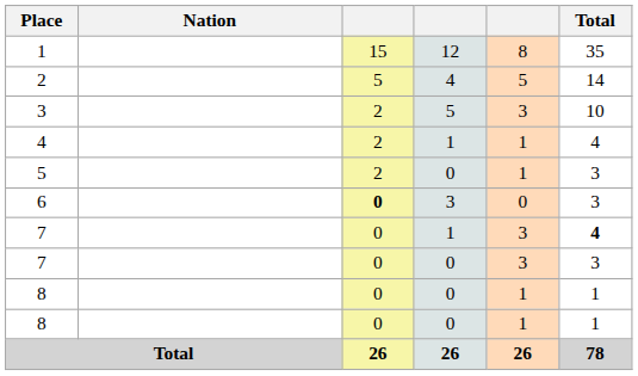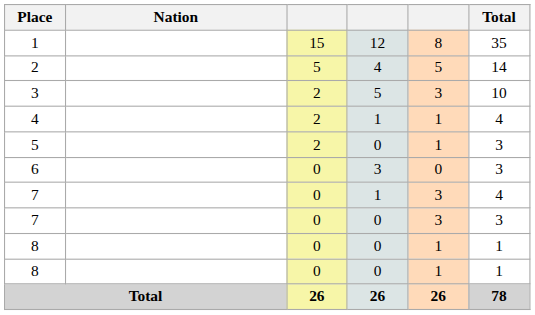6 | column 3: bold -> normal
7 / 1 | Total: bold -> normal
